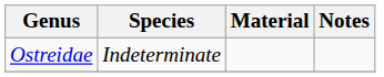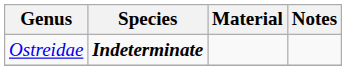Ostreidae | Species: normal -> bold
